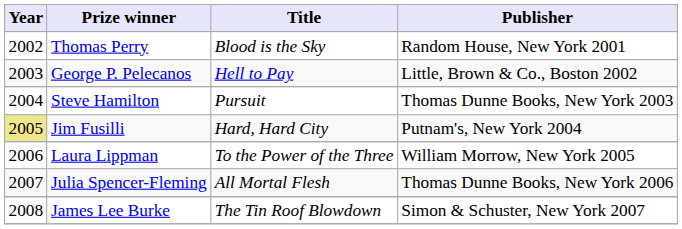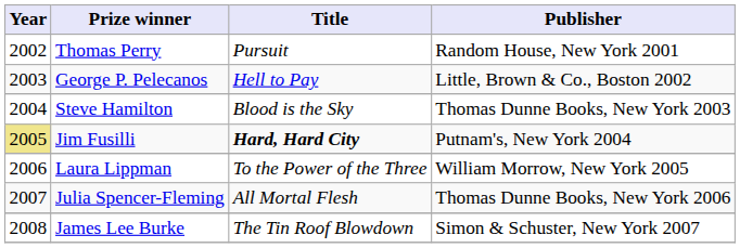Thomas Perry | Title: Blood is the Sky -> Pursuit
Steve Hamilton | Title: Pursuit -> Blood is the Sky
Jim Fusilli | Title: normal -> bold
